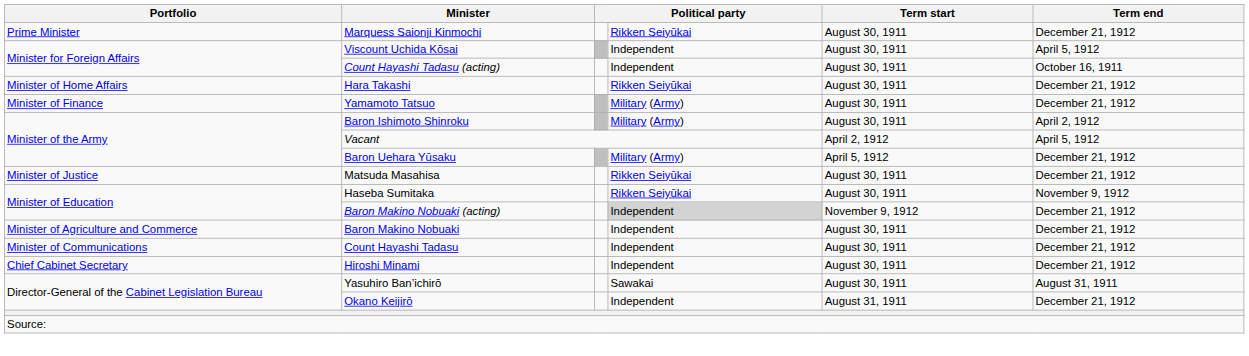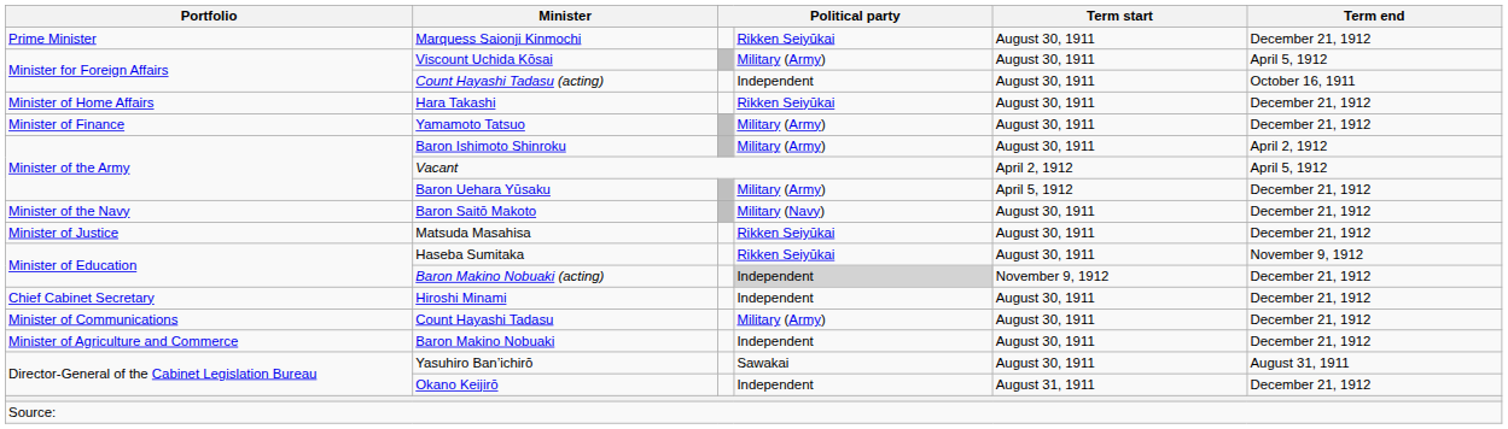Viscount Uchida Kōsai | column 4: Independent -> Military (Army)
+ row: Minister of the Navy | Baron Saitō Makoto | Military (Navy) | August 30, 1911 | December 21, 1912
rows swapped: Baron Makino Nobuaki <-> Hiroshi Minami
Count Hayashi Tadasu | column 4: Independent -> Military (Army)
